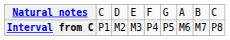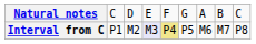Interval from C | column 4: no background -> lavender background
Interval from C | column 5: no background -> khaki background
